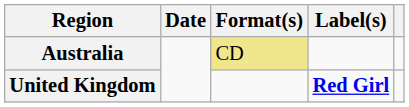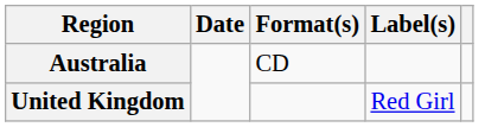Australia | Format(s): khaki background -> no background
United Kingdom | Label(s): bold -> normal
